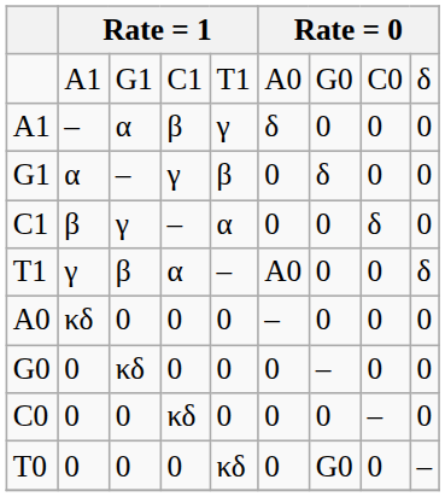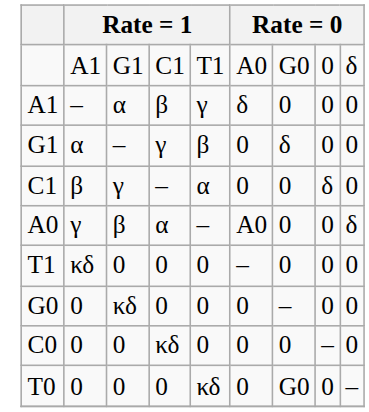row 2 | column 8: C0 -> 0
row 6 | column 1: T1 -> A0
row 7 | column 1: A0 -> T1
